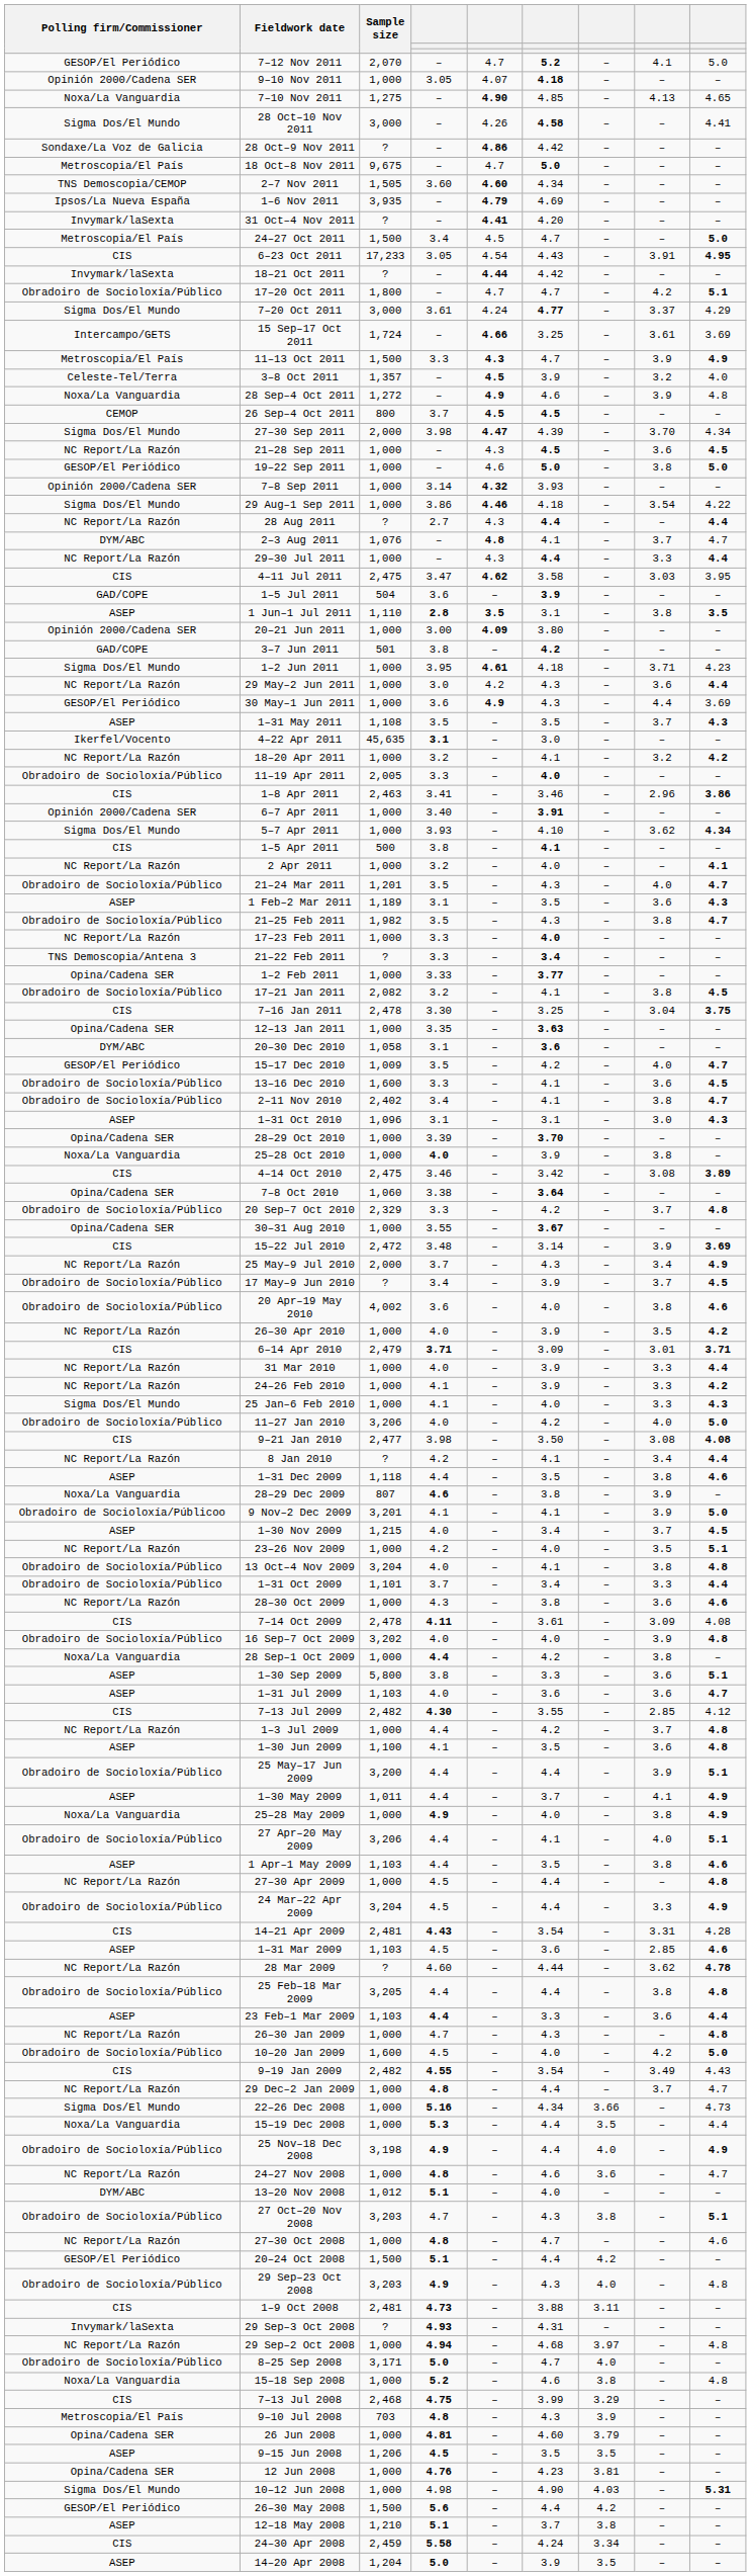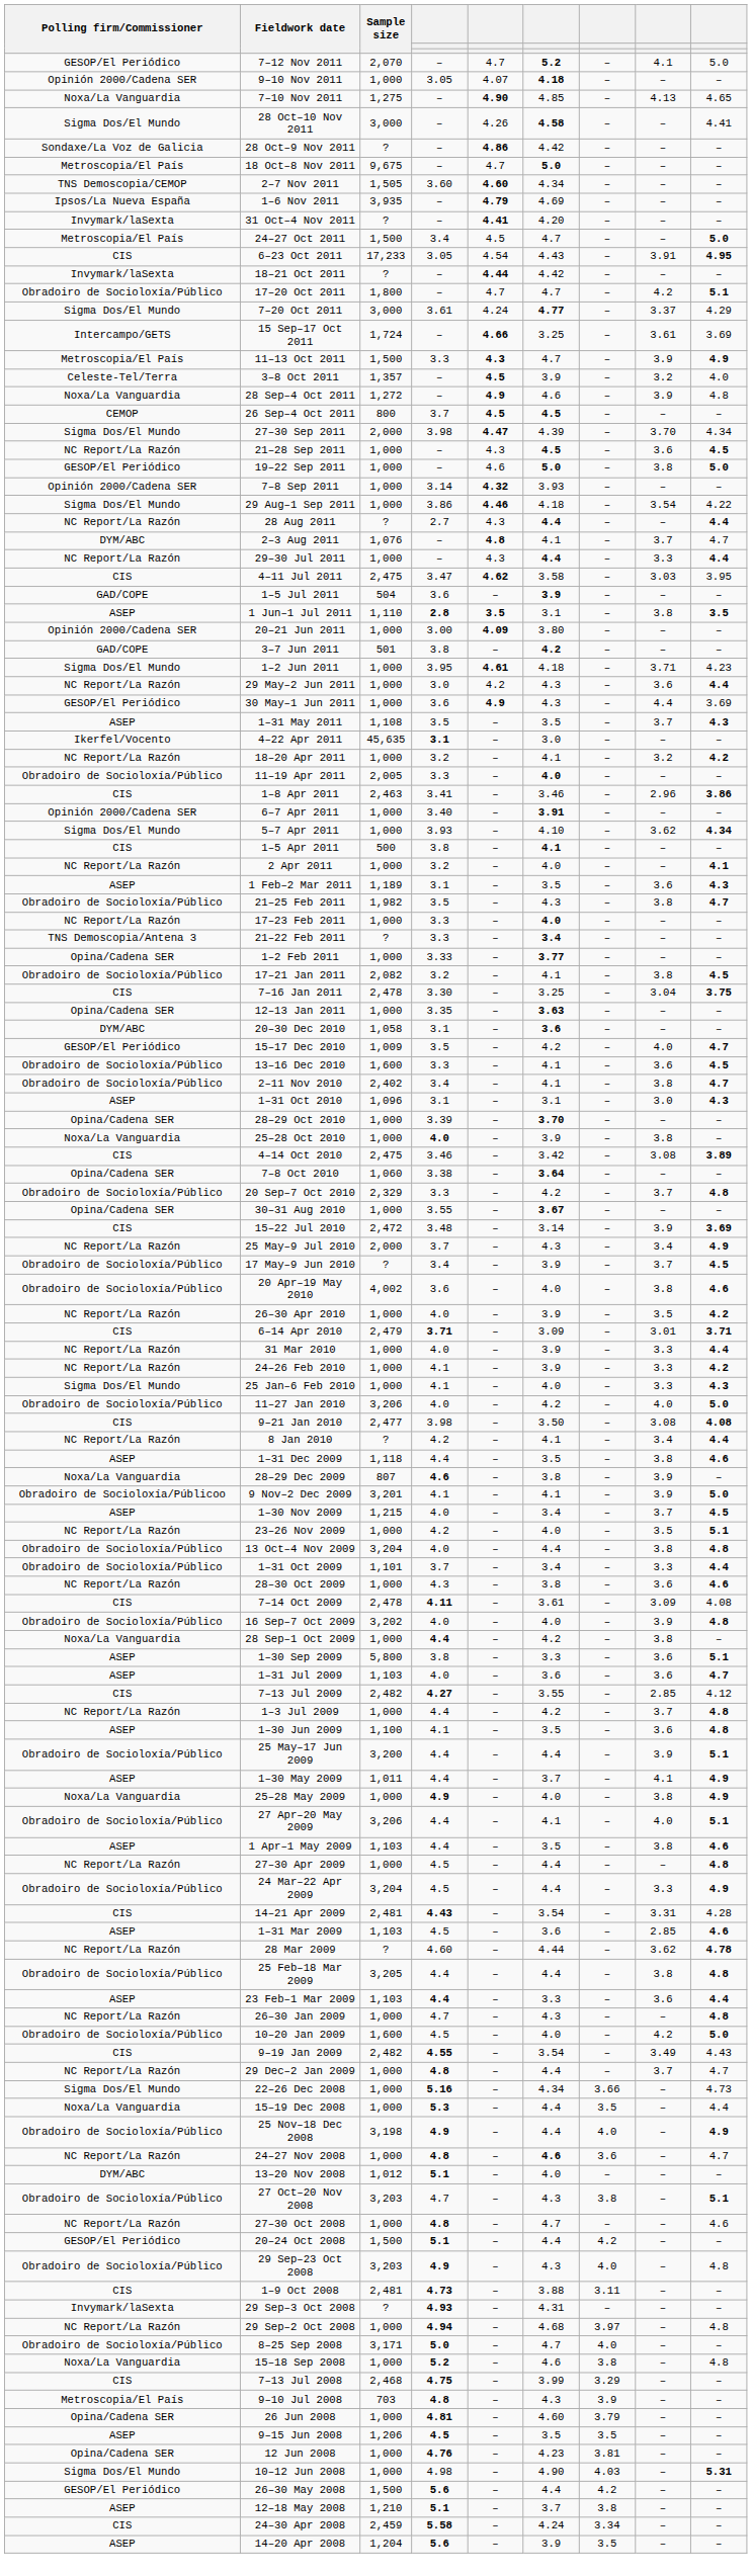- row: Obradoiro de Socioloxía/Público | 21–24 Mar 2011 | 1,201 | 3.5 | – | 4.3 | – | 4.0 | 4.7
13 Oct–4 Nov 2009 | column 6: 4.1 -> 4.4
7–13 Jul 2009 | column 4: 4.30 -> 4.27
24–27 Nov 2008 | column 6: normal -> bold
14–20 Apr 2008 | column 4: 5.0 -> 5.6
